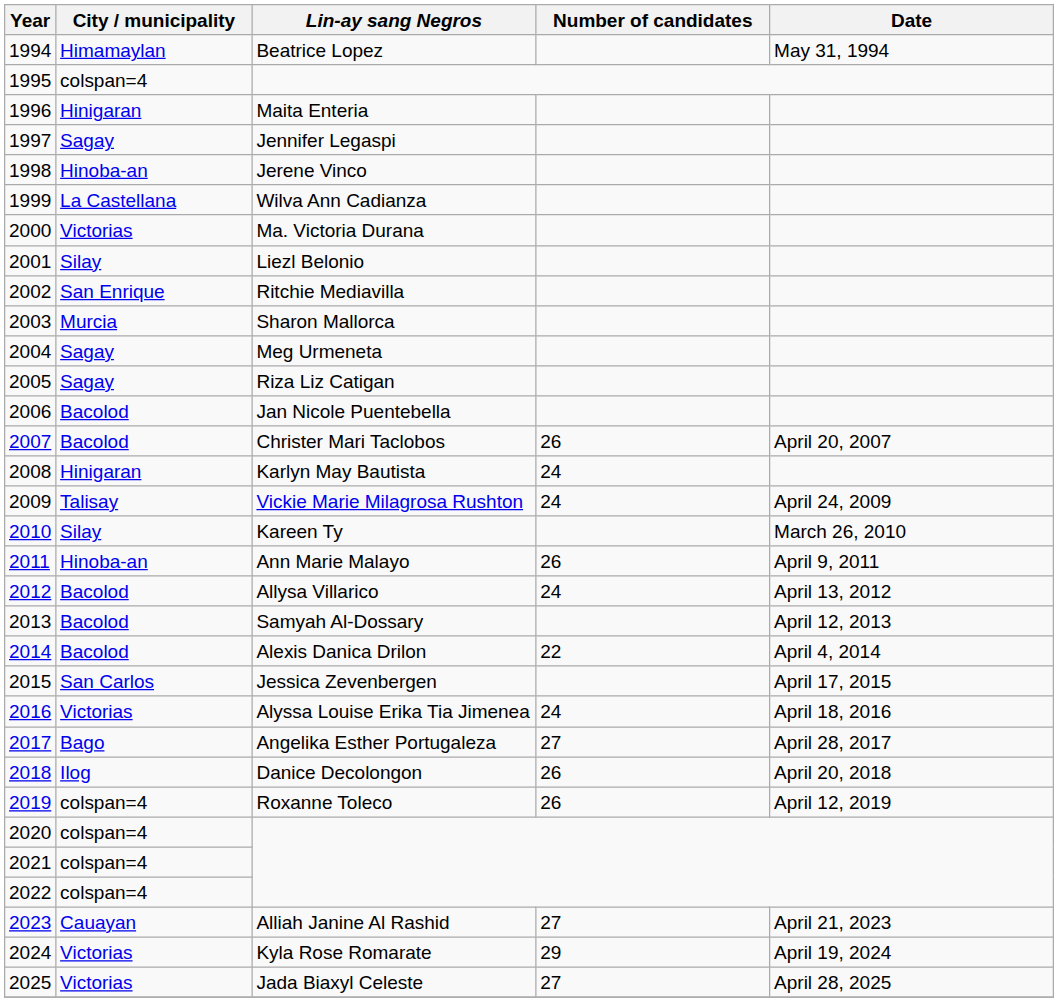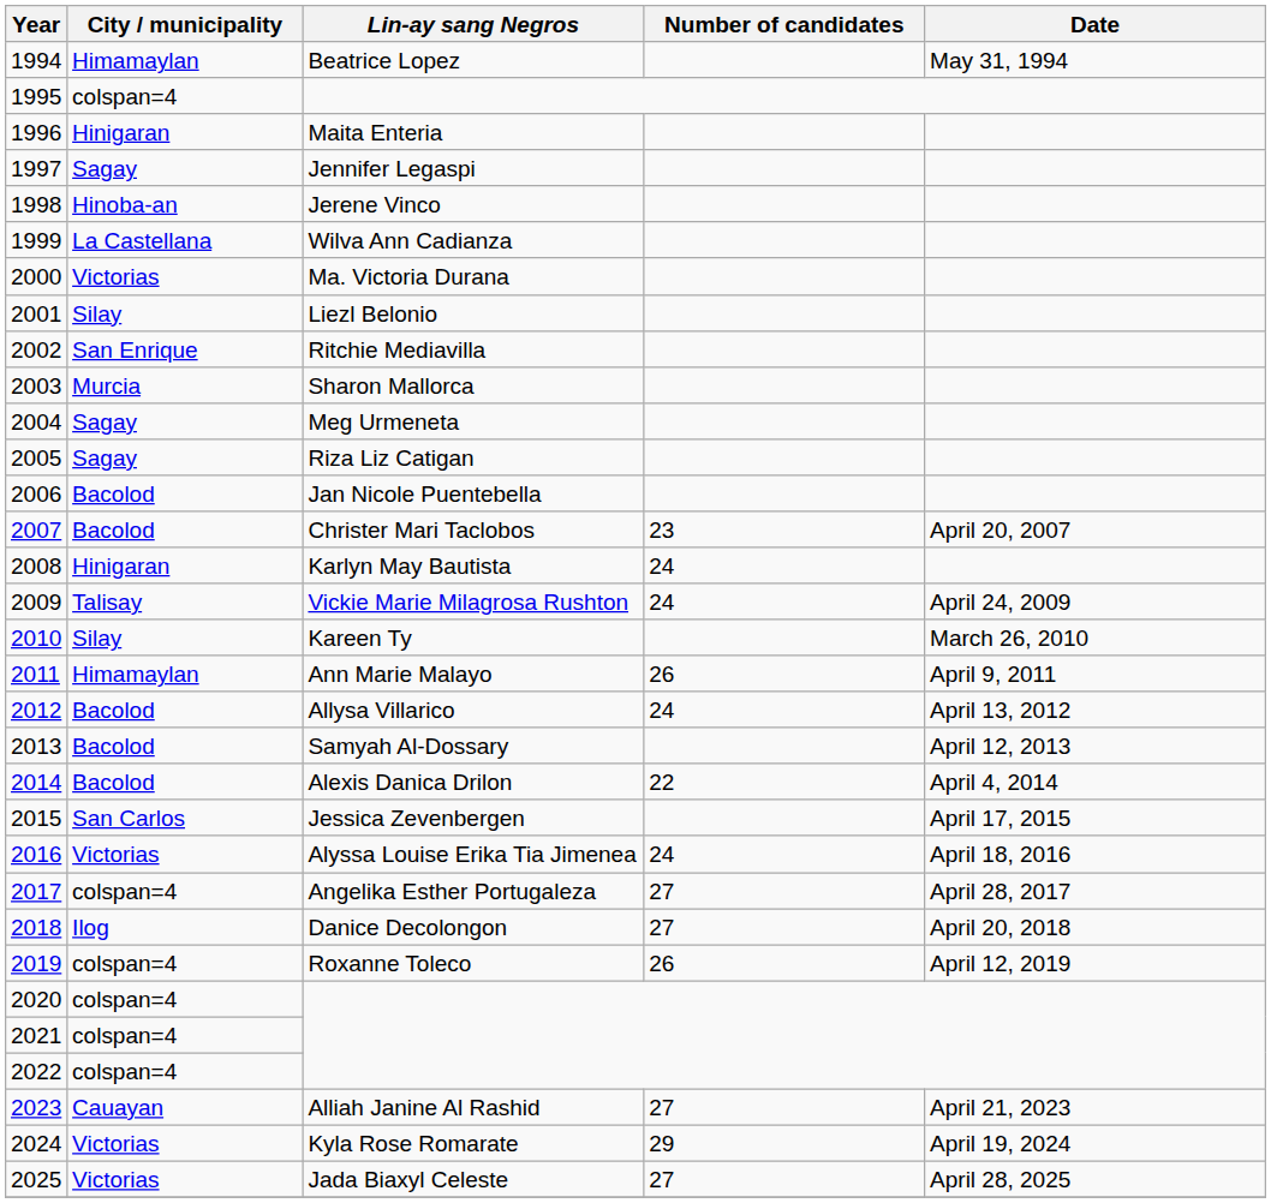Christer Mari Taclobos | Number of candidates: 26 -> 23
Ann Marie Malayo | City / municipality: Hinoba-an -> Himamaylan
Angelika Esther Portugaleza | City / municipality: Bago -> colspan=4
Danice Decolongon | Number of candidates: 26 -> 27
